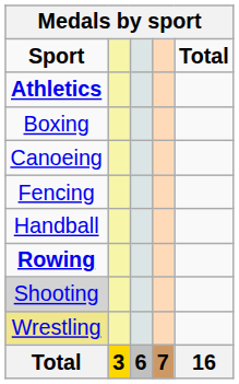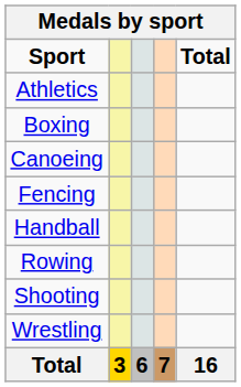Athletics | Sport: bold -> normal
Rowing | Sport: bold -> normal
Shooting | Sport: lightgrey background -> no background
Wrestling | Sport: khaki background -> no background
